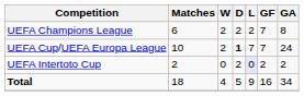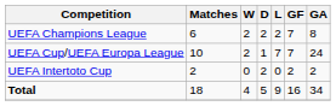UEFA Cup/UEFA Europa League | D: bold -> normal
UEFA Intertoto Cup | L: lavender background -> no background
